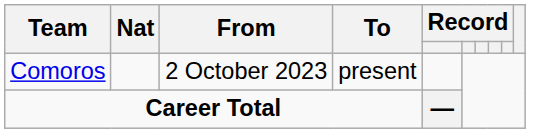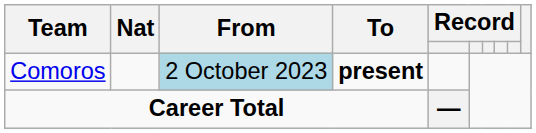Comoros | From: no background -> lightblue background
Comoros | To: normal -> bold
